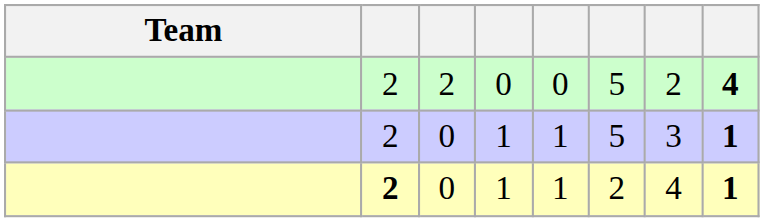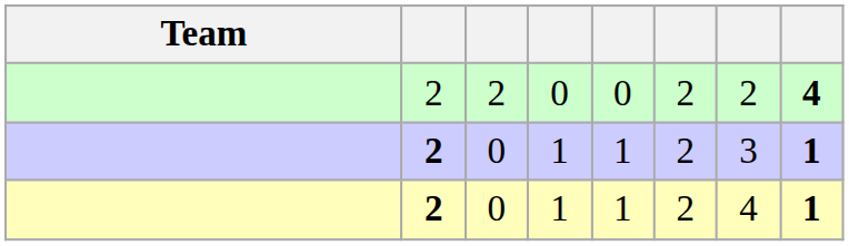row 2 | column 6: 5 -> 2
row 3 | column 2: normal -> bold
row 3 | column 6: 5 -> 2
